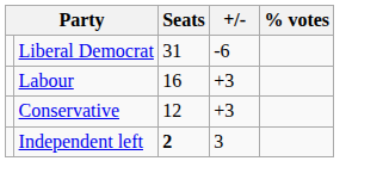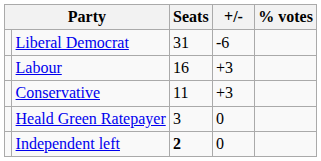Conservative | Seats: 12 -> 11
+ row: Heald Green Ratepayer | 3 | 0
Independent left | +/-: 3 -> 0
